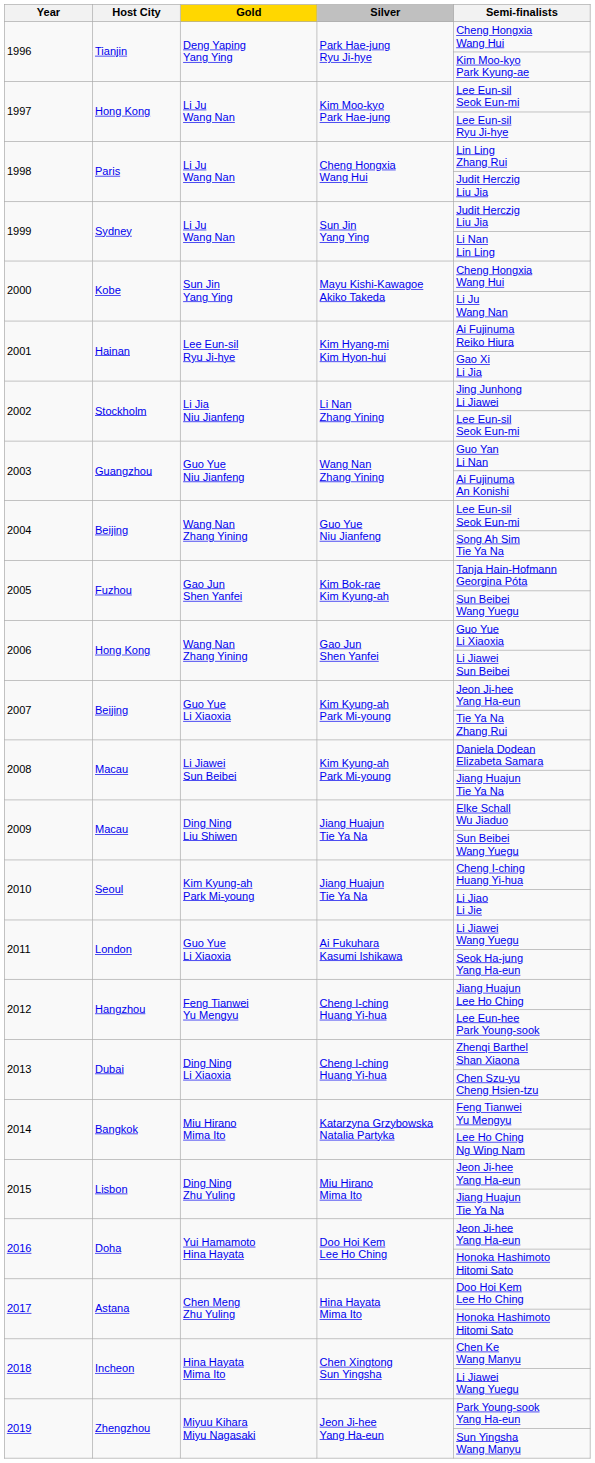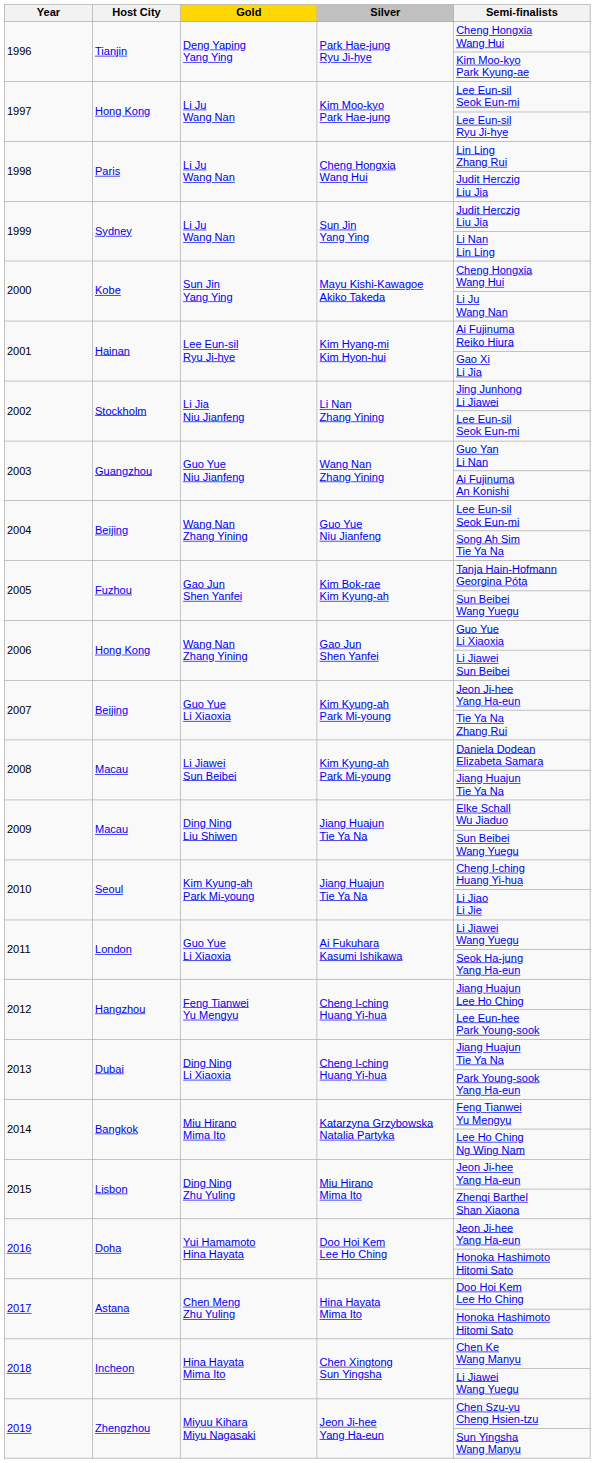row 36 | Semi-finalists: Zhenqi Barthel Shan Xiaona -> Jiang Huajun Tie Ya Na
row 37 | Semi-finalists: Chen Szu-yu Cheng Hsien-tzu -> Park Young-sook Yang Ha-eun
row 41 | Semi-finalists: Jiang Huajun Tie Ya Na -> Zhenqi Barthel Shan Xiaona
row 48 | Semi-finalists: Park Young-sook Yang Ha-eun -> Chen Szu-yu Cheng Hsien-tzu
